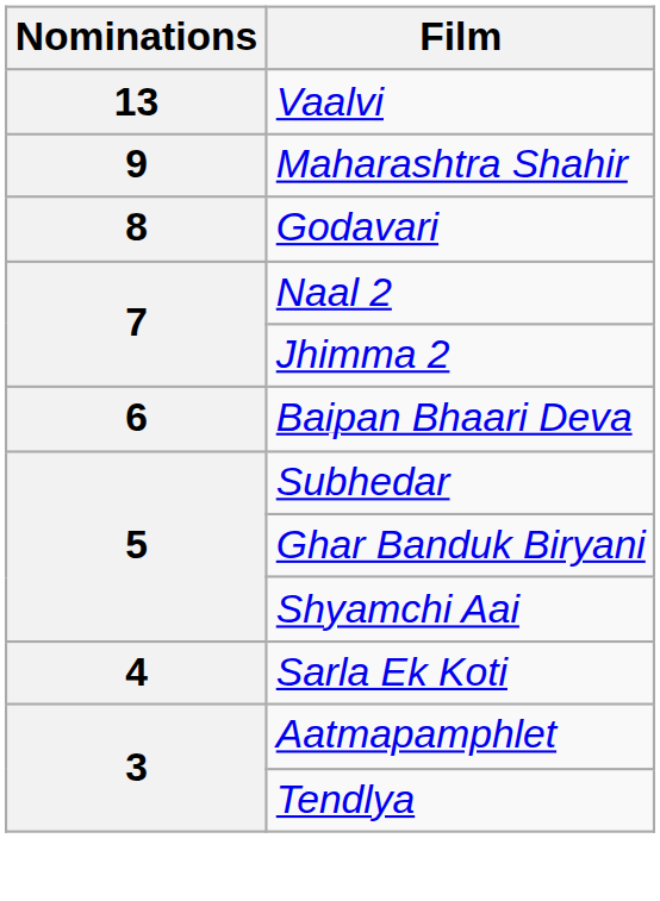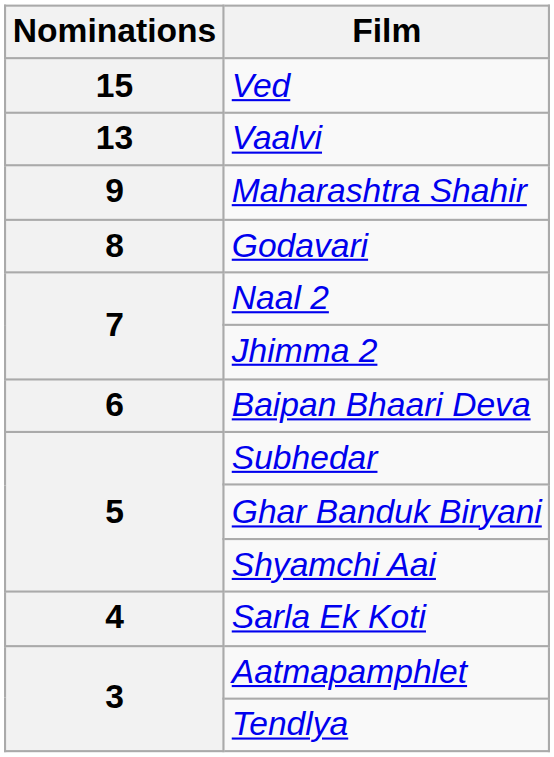+ row: 15 | Ved
